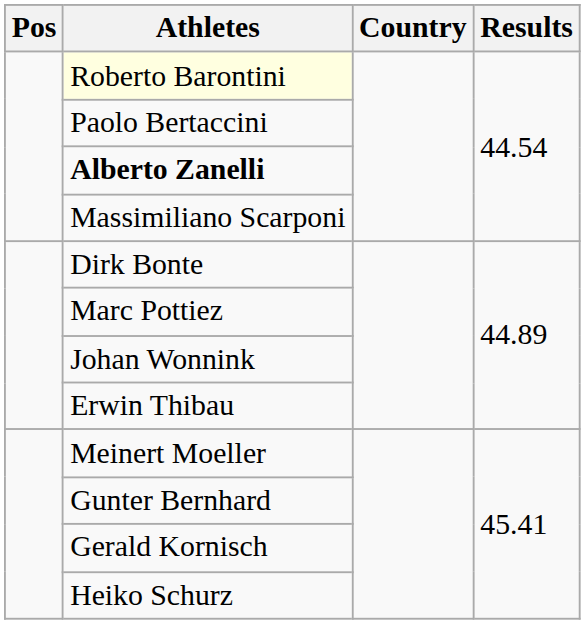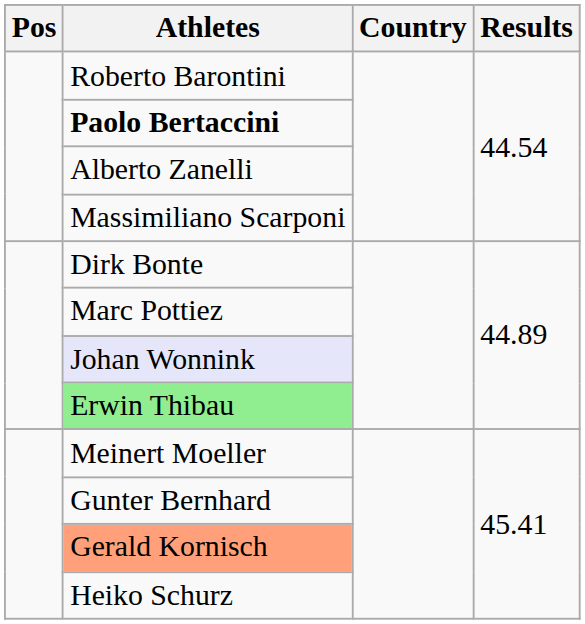Roberto Barontini | Athletes: lightyellow background -> no background
Paolo Bertaccini | Athletes: normal -> bold
Alberto Zanelli | Athletes: bold -> normal
Johan Wonnink | Athletes: no background -> lavender background
Erwin Thibau | Athletes: no background -> lightgreen background
Gerald Kornisch | Athletes: no background -> lightsalmon background
